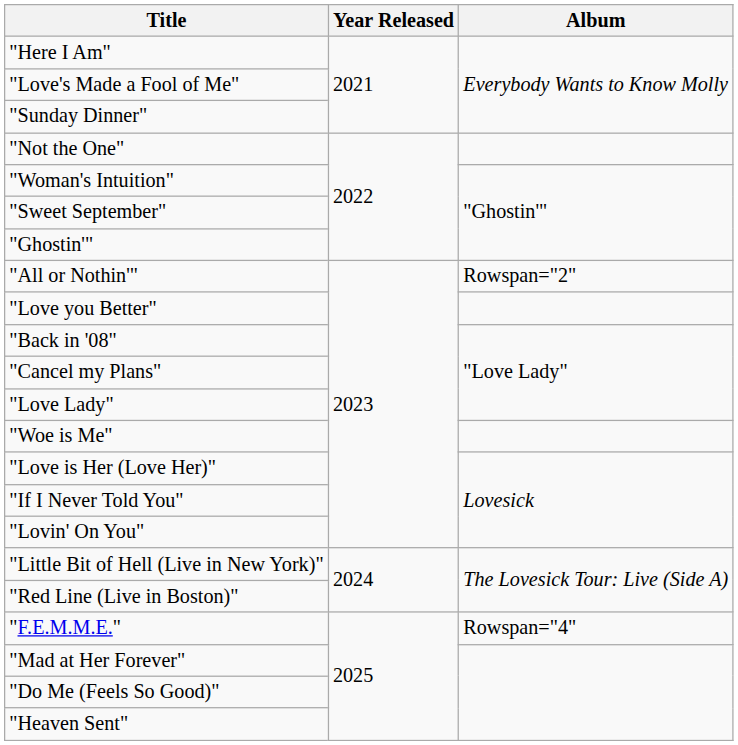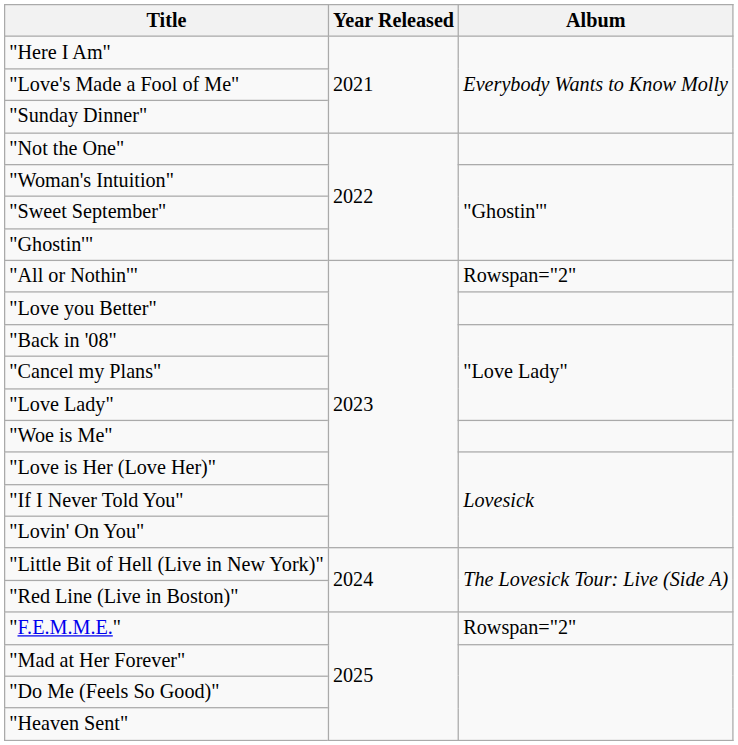"F.E.M.M.E." | Album: Rowspan="4" -> Rowspan="2"
